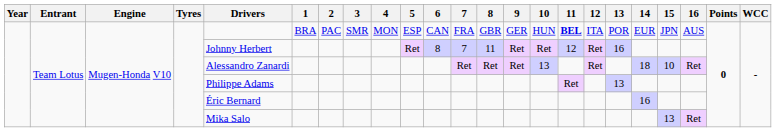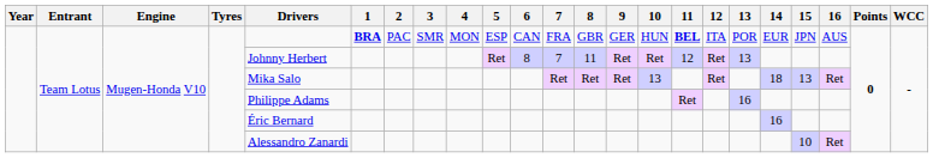row 2 | 1: normal -> bold
row 3 | 13: 16 -> 13
row 4 | Drivers: Alessandro Zanardi -> Mika Salo
row 4 | 15: 10 -> 13
row 5 | 13: 13 -> 16
row 7 | Drivers: Mika Salo -> Alessandro Zanardi
row 7 | 15: 13 -> 10
